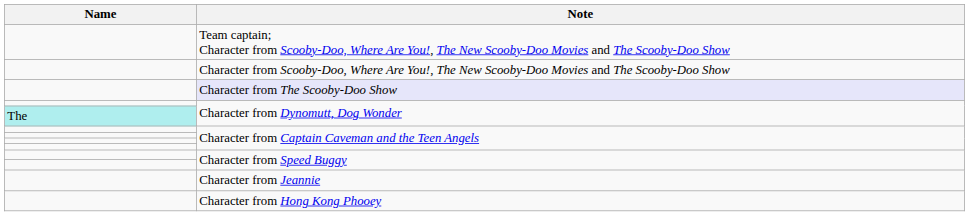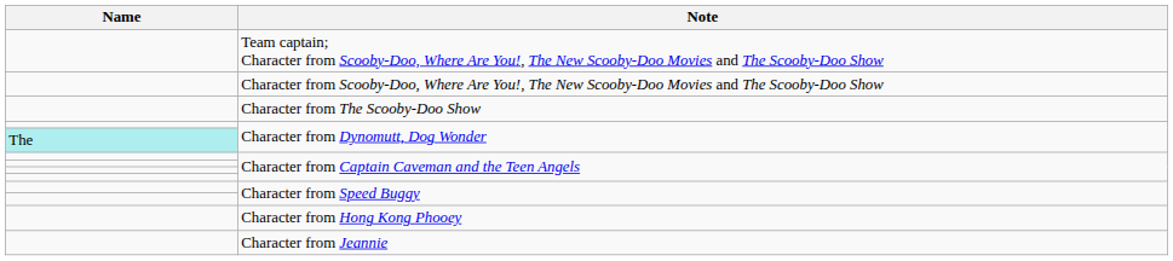row 4 | Note: lavender background -> no background
row 13 | Note: Character from Jeannie -> Character from Hong Kong Phooey
row 14 | Note: Character from Hong Kong Phooey -> Character from Jeannie
